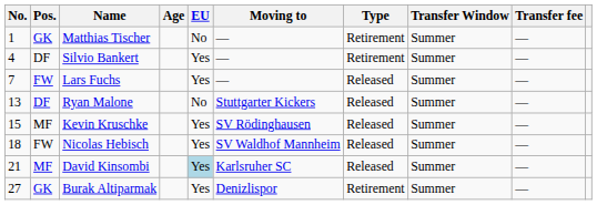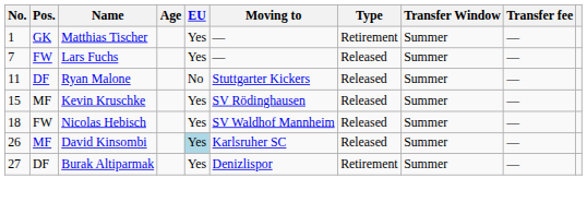Matthias Tischer | EU: No -> Yes
- row: 4 | DF | Silvio Bankert | Yes | — | Retirement | Summer | —
Ryan Malone | No.: 13 -> 11
David Kinsombi | No.: 21 -> 26
Burak Altiparmak | Pos.: GK -> DF
